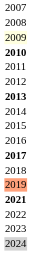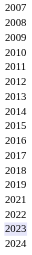2009 | column 1: lightyellow background -> no background
2010 | column 1: bold -> normal
2013 | column 1: bold -> normal
2017 | column 1: bold -> normal
2019 | column 1: lightsalmon background -> no background
2021 | column 1: bold -> normal
2023 | column 1: no background -> lavender background
2024 | column 1: lightgrey background -> no background
